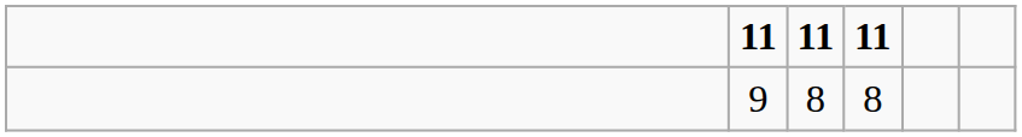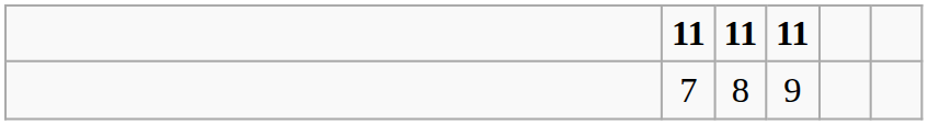row 2 | column 2: 9 -> 7
row 2 | column 4: 8 -> 9
